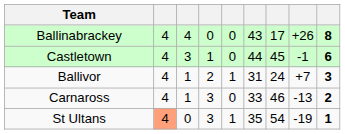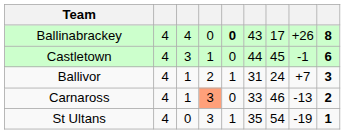Ballinabrackey | column 5: normal -> bold
Carnaross | column 4: no background -> lightsalmon background
St Ultans | column 2: lightsalmon background -> no background
